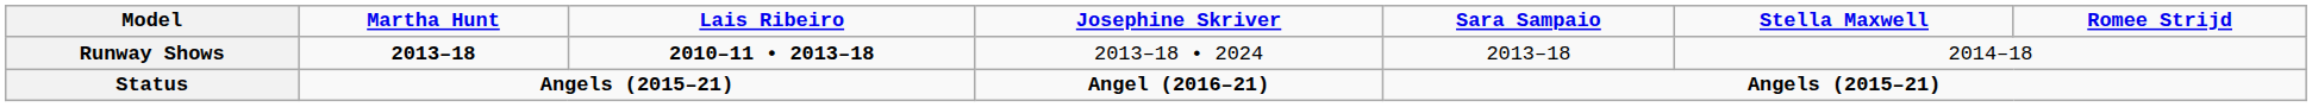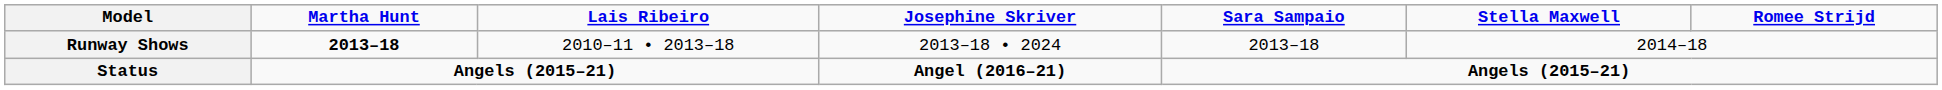Runway Shows | Lais Ribeiro: bold -> normal
